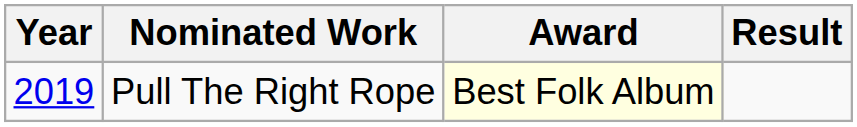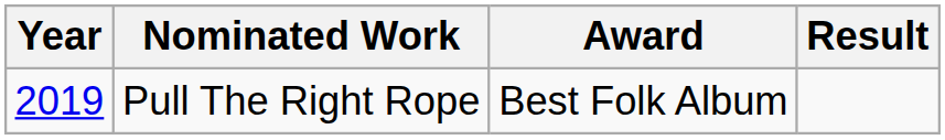Pull The Right Rope | Award: lightyellow background -> no background
